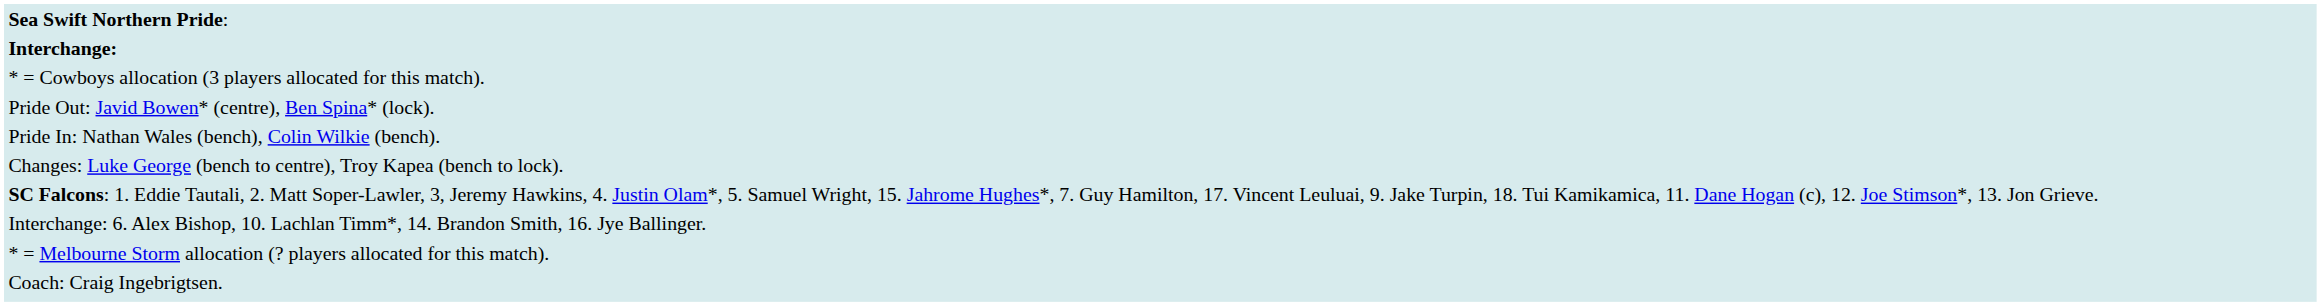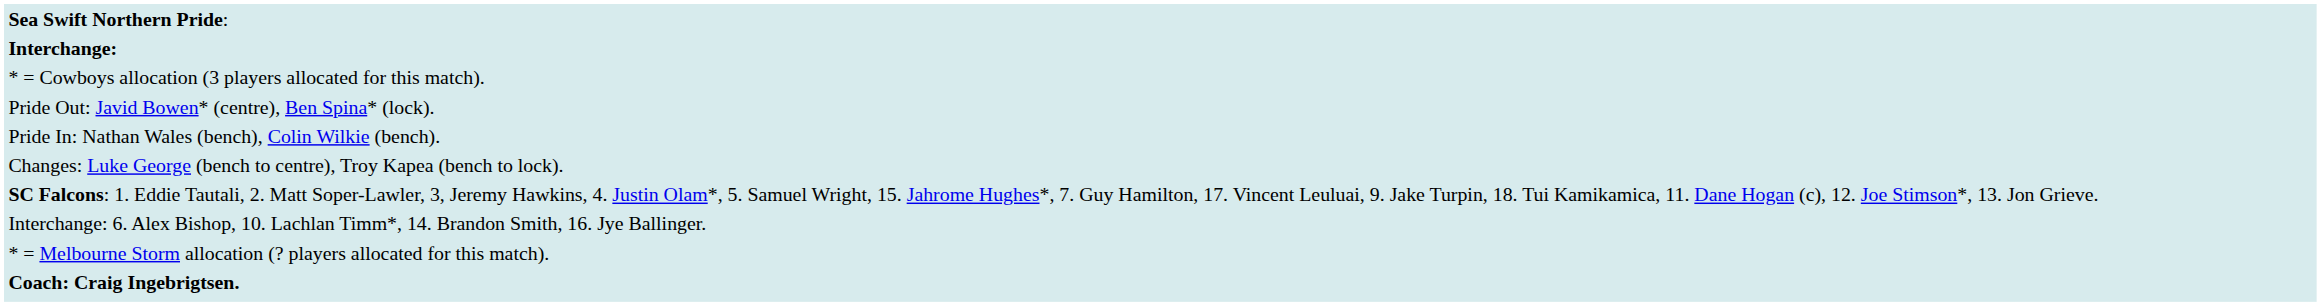row 10 | column 1: normal -> bold
